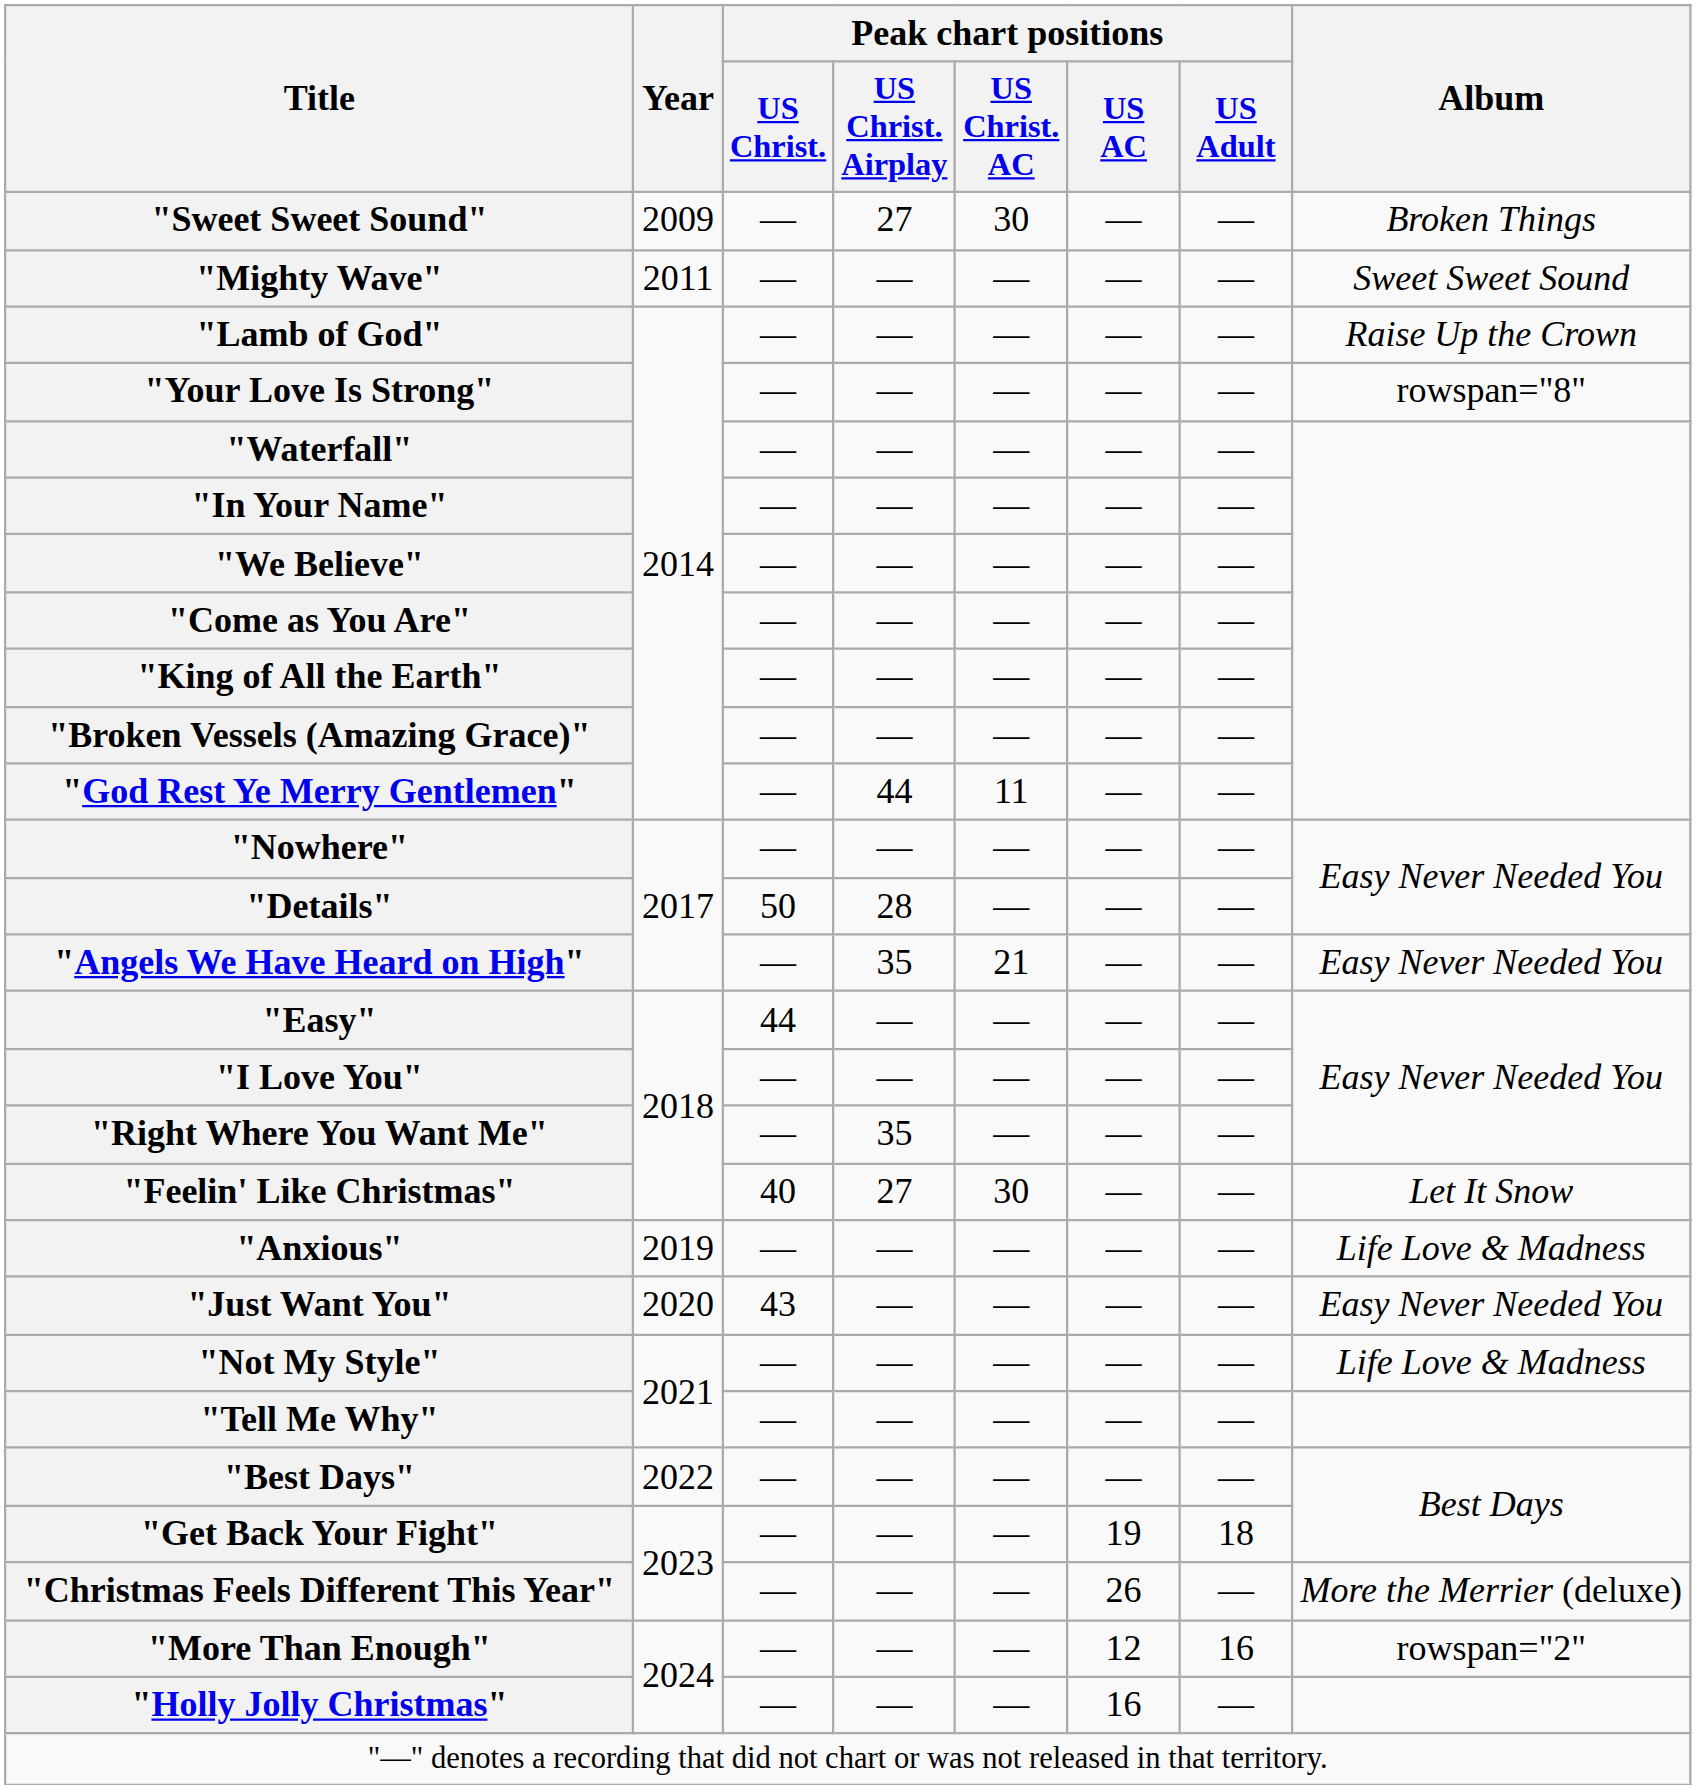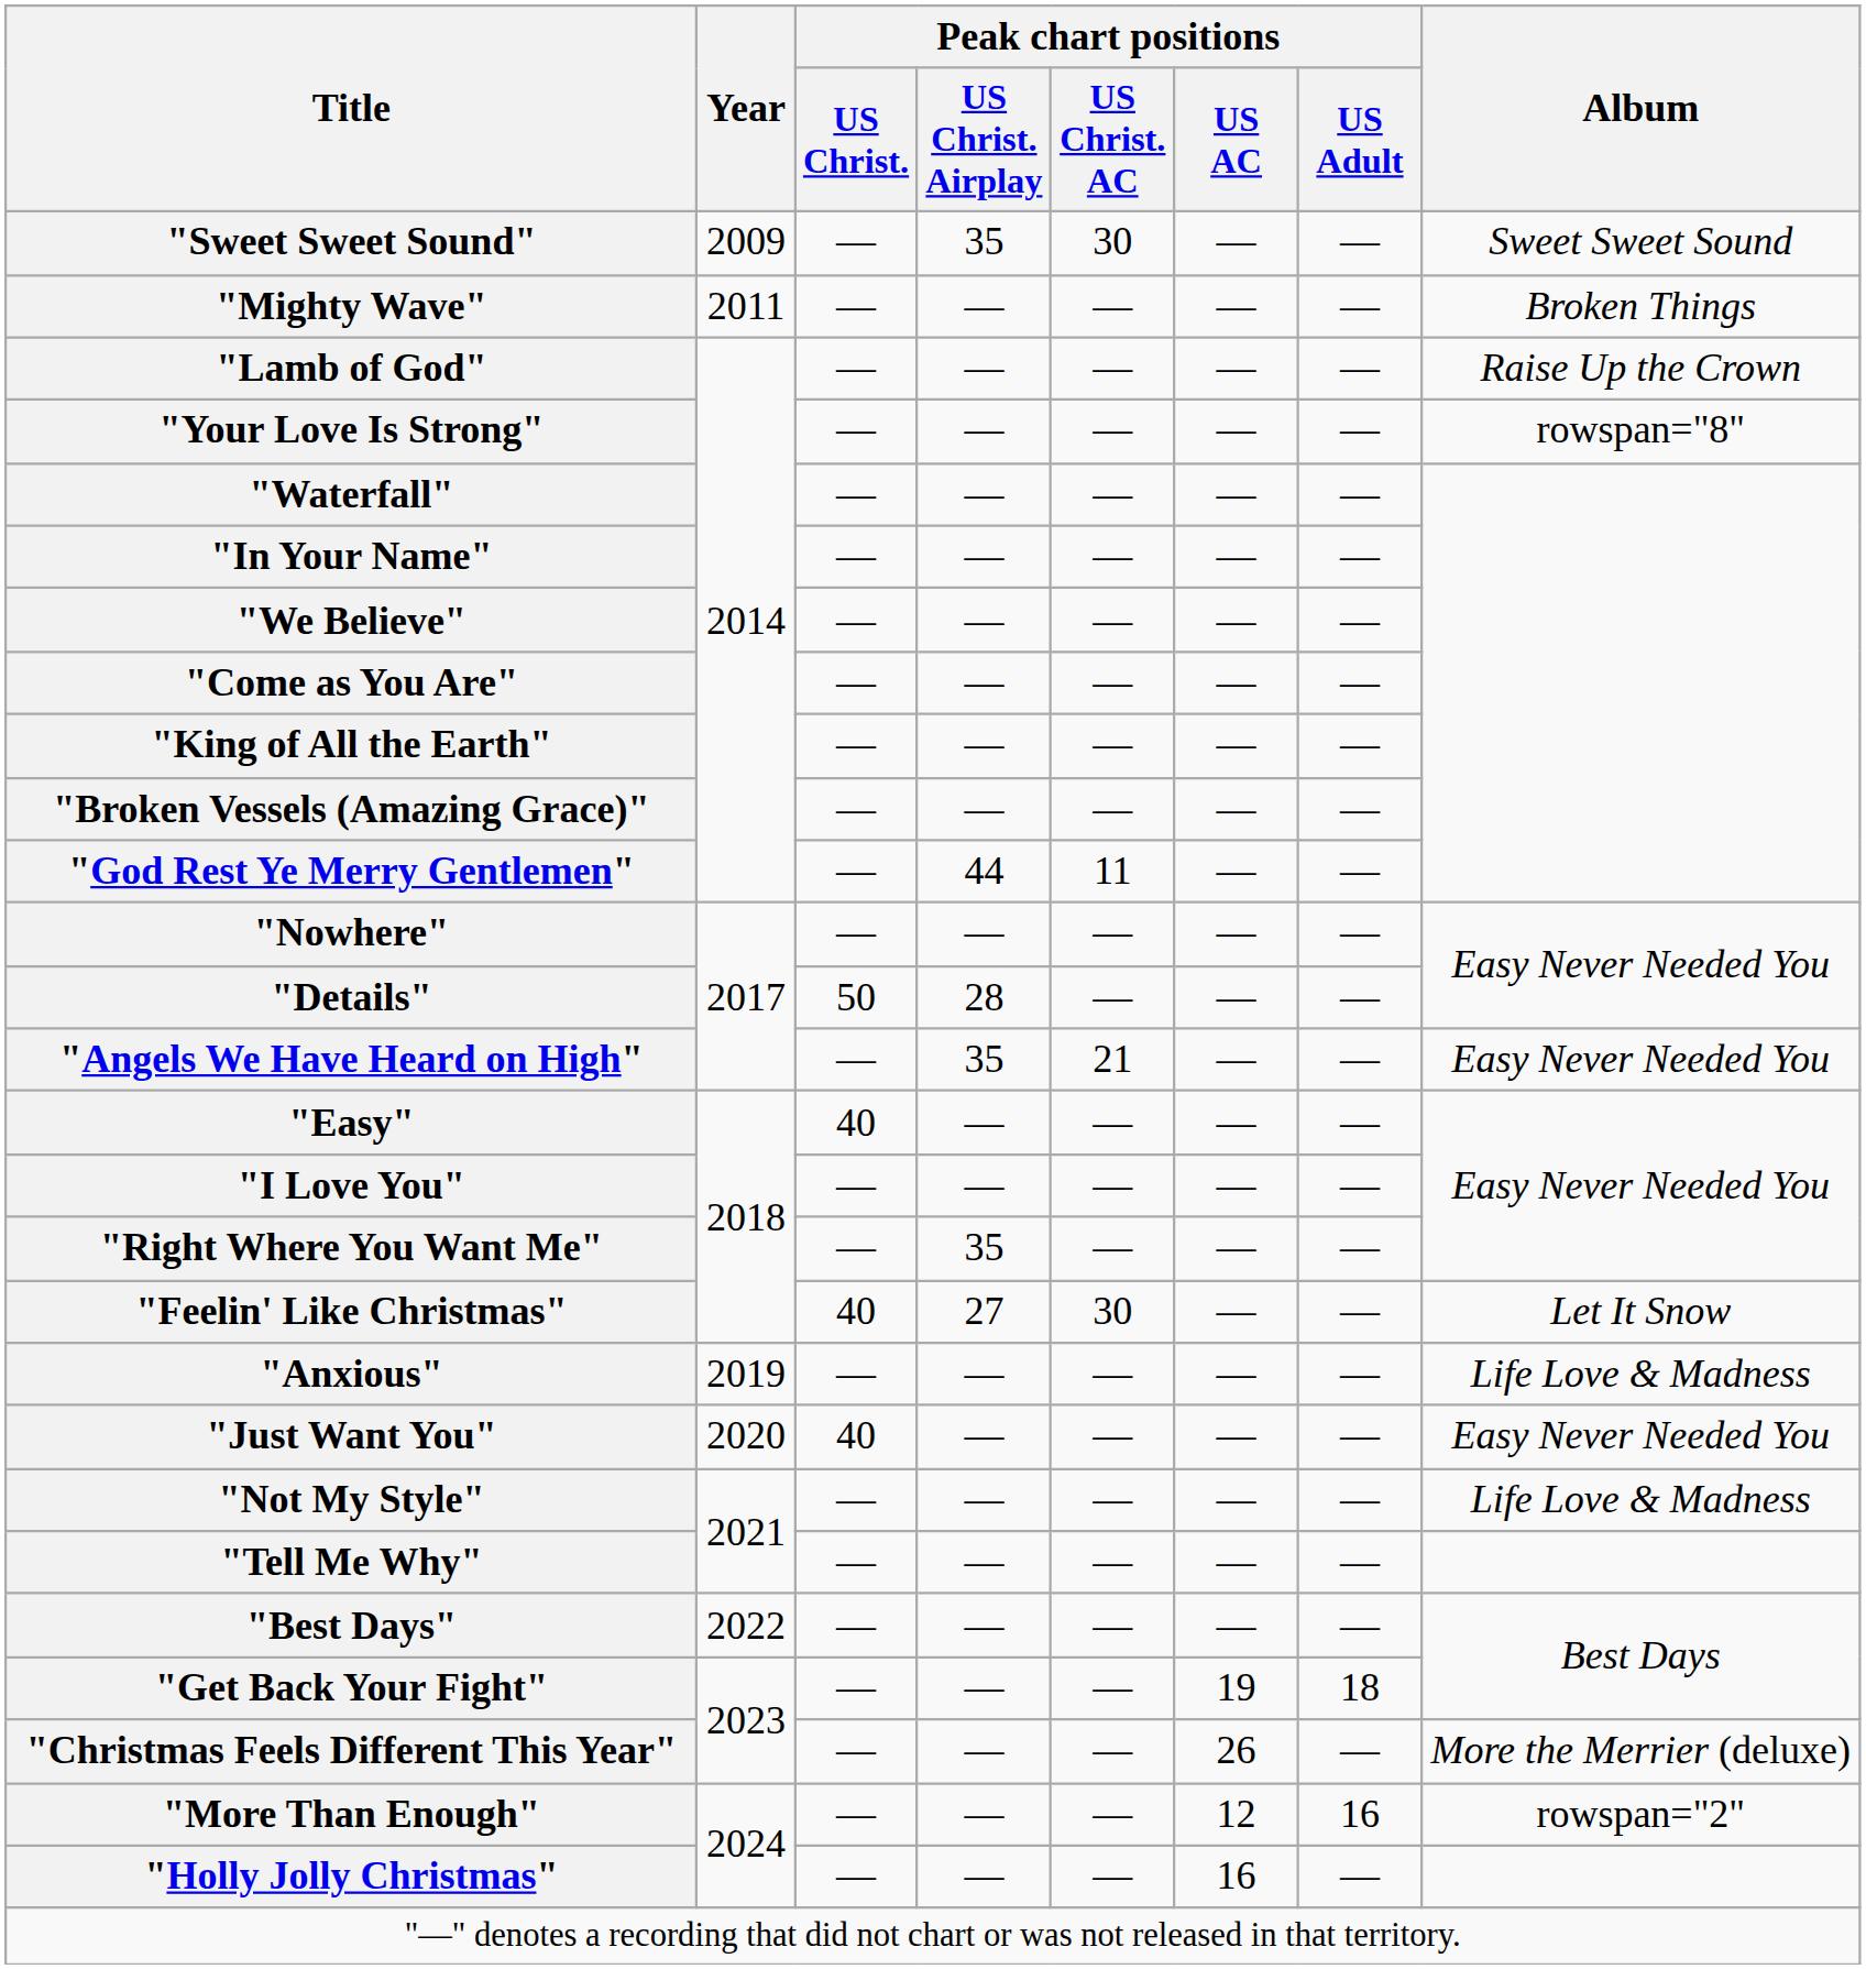"Sweet Sweet Sound" | Peak chart positions / US Christ. Airplay: 27 -> 35
"Sweet Sweet Sound" | Album: Broken Things -> Sweet Sweet Sound
"Mighty Wave" | Album: Sweet Sweet Sound -> Broken Things
"Easy" | Peak chart positions / US Christ.: 44 -> 40
"Just Want You" | Peak chart positions / US Christ.: 43 -> 40
